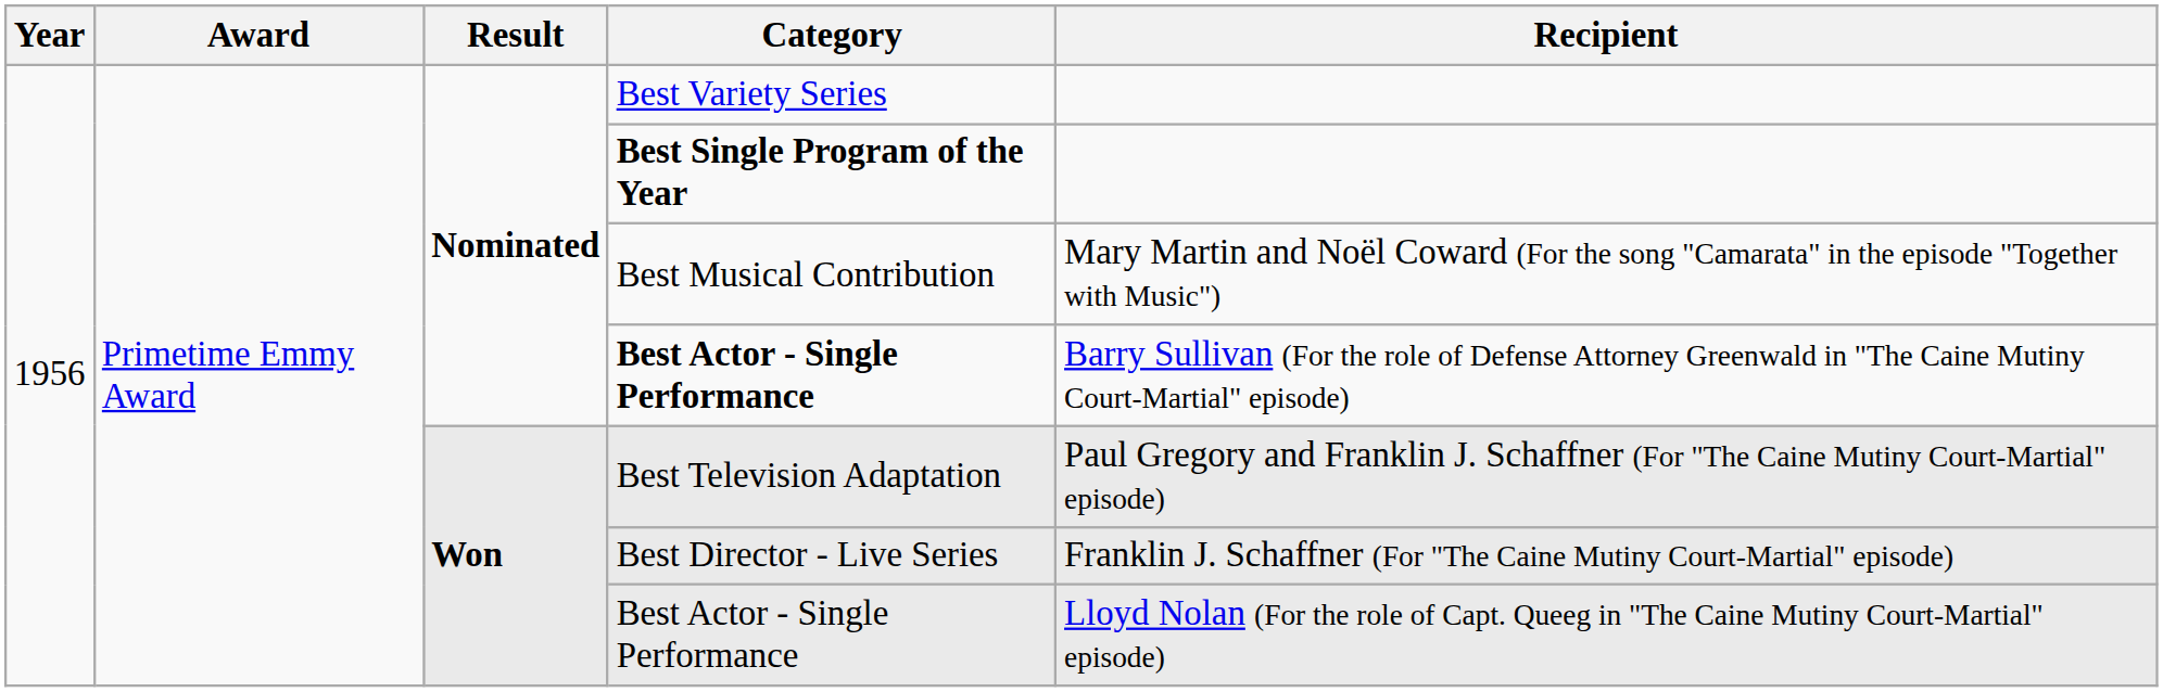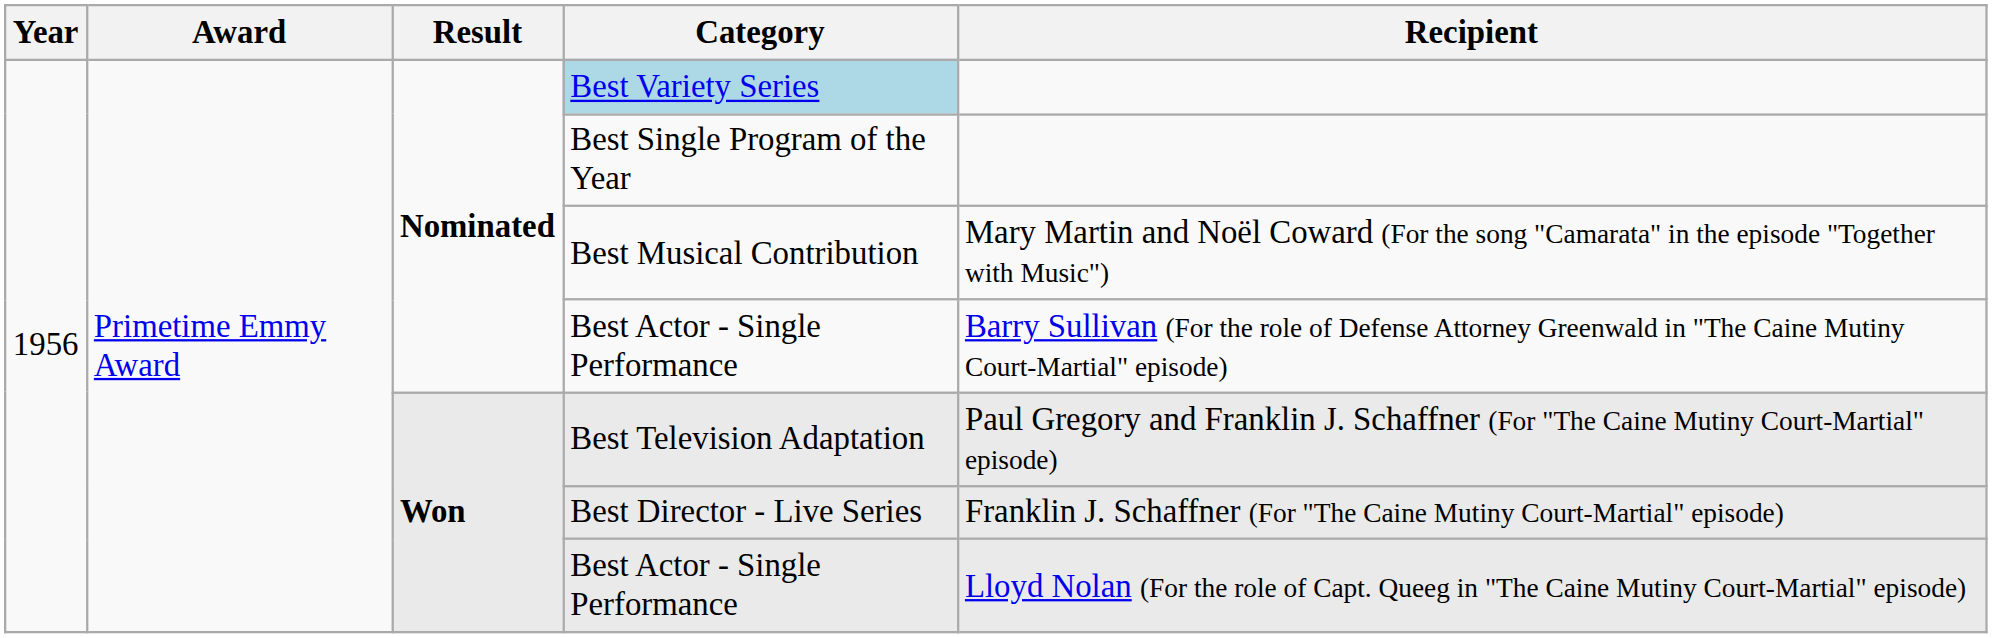Best Variety Series | Category: no background -> lightblue background
Best Single Program of the Year | Category: bold -> normal
Nominated / Best Actor - Single Performance | Category: bold -> normal
